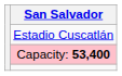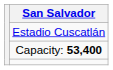Capacity: 53,400 | San Salvador: pink background -> no background
